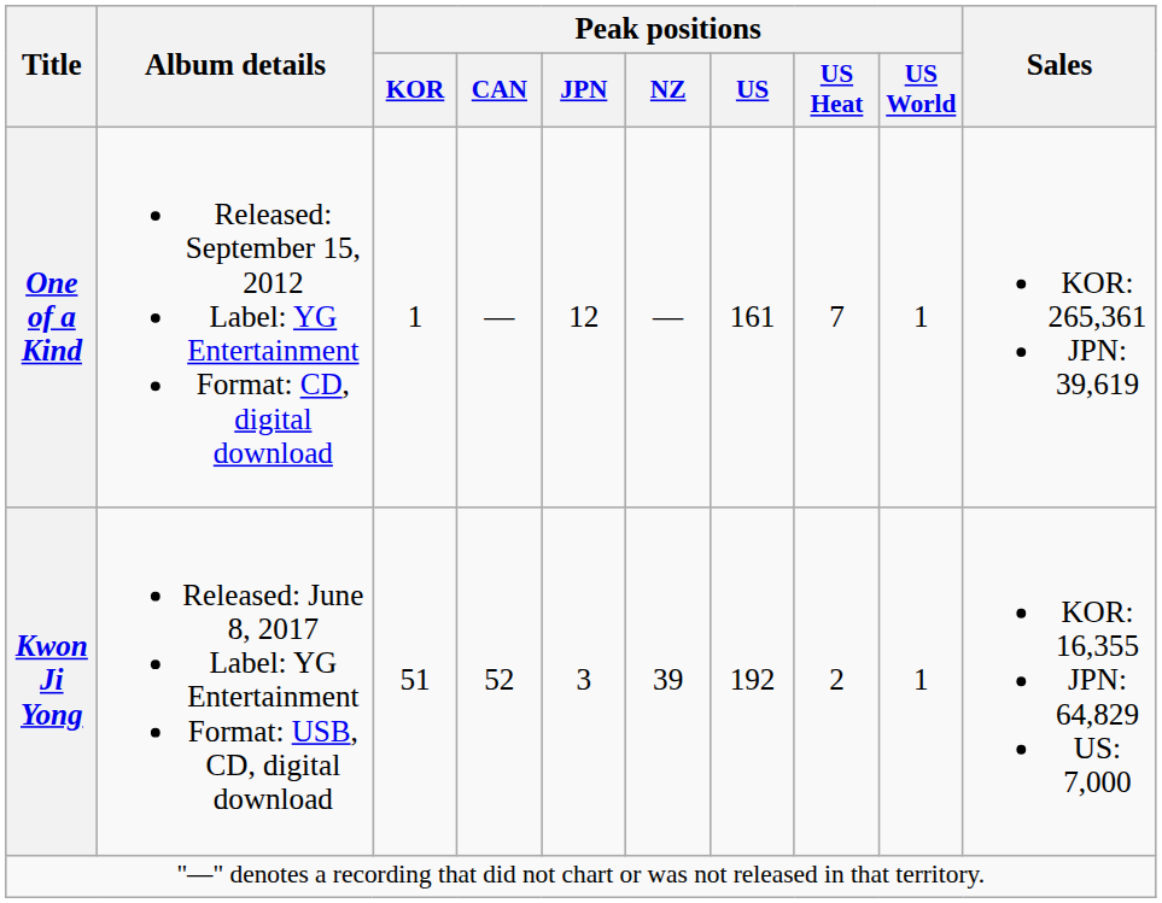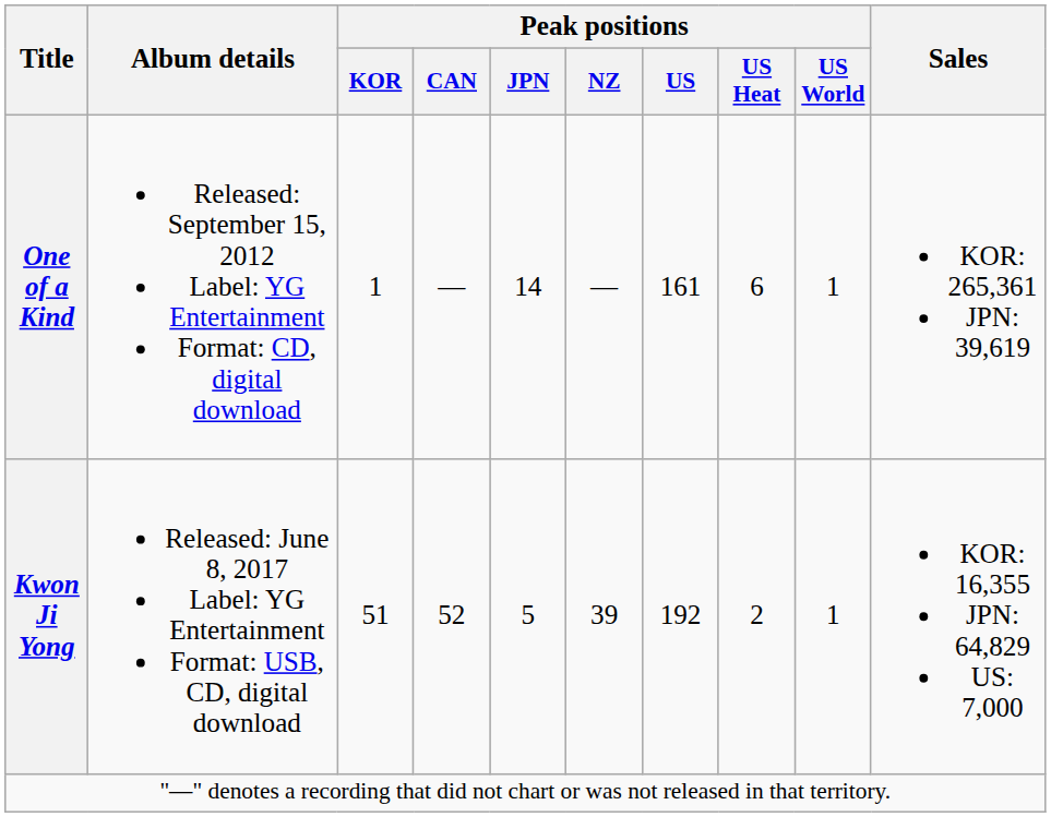One of a Kind | Peak positions / JPN: 12 -> 14
One of a Kind | Peak positions / US Heat: 7 -> 6
Kwon Ji Yong | Peak positions / JPN: 3 -> 5
